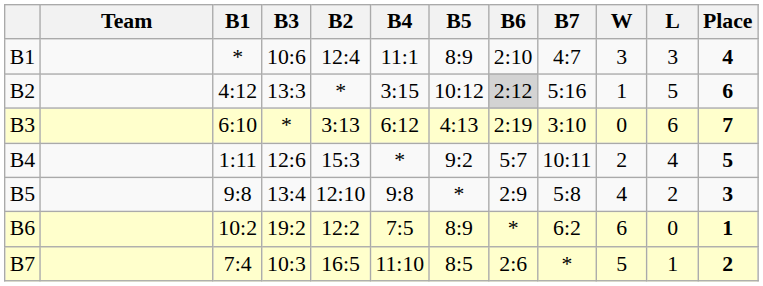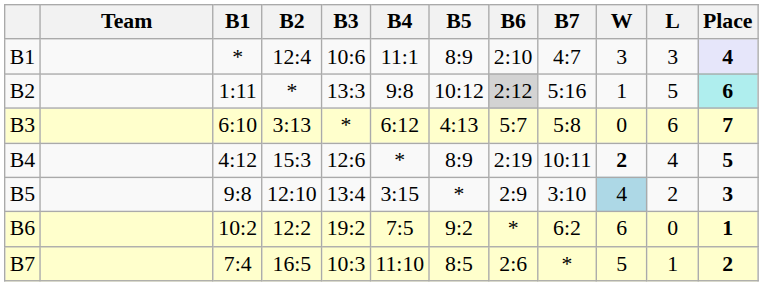columns swapped: B2 <-> B3
row 2 | Place: no background -> lavender background
row 3 | B1: 4:12 -> 1:11
row 3 | B4: 3:15 -> 9:8
row 3 | Place: no background -> paleturquoise background
row 4 | B6: 2:19 -> 5:7
row 4 | B7: 3:10 -> 5:8
row 5 | B1: 1:11 -> 4:12
row 5 | B5: 9:2 -> 8:9
row 5 | B6: 5:7 -> 2:19
row 5 | W: normal -> bold
row 6 | B4: 9:8 -> 3:15
row 6 | B7: 5:8 -> 3:10
row 6 | W: no background -> lightblue background
row 7 | B5: 8:9 -> 9:2
